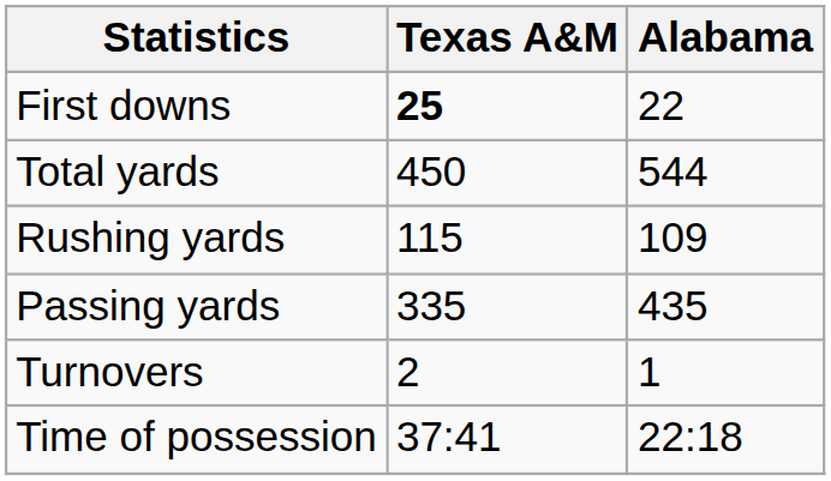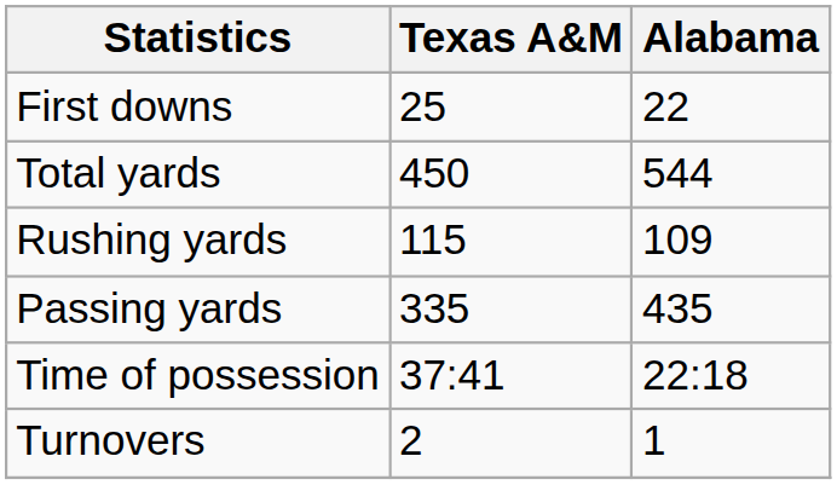First downs | Texas A&M: bold -> normal
rows swapped: Turnovers <-> Time of possession
